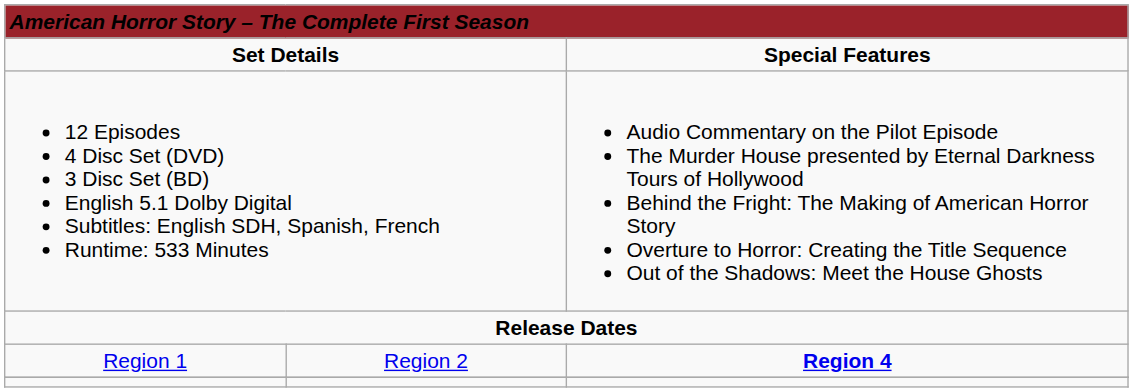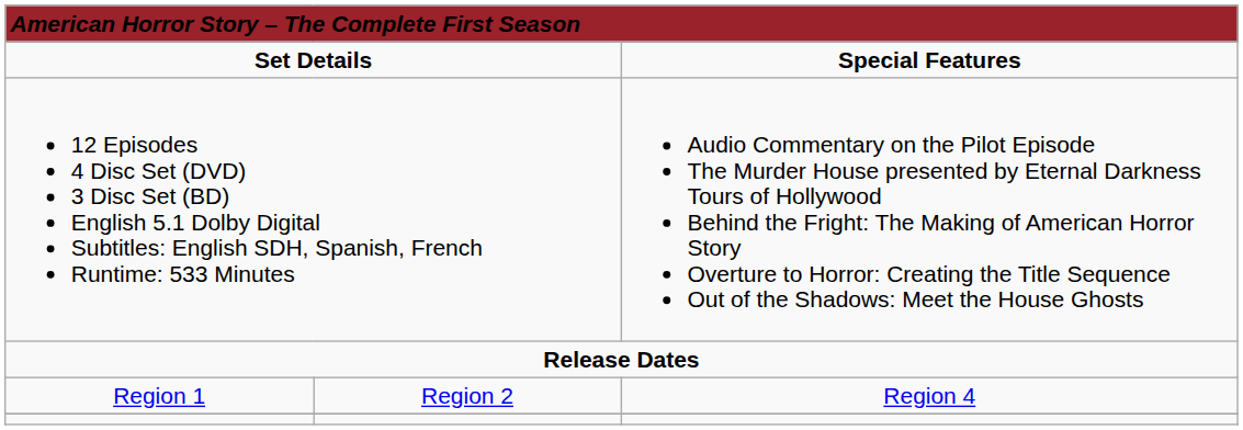Region 1 | column 3: bold -> normal
